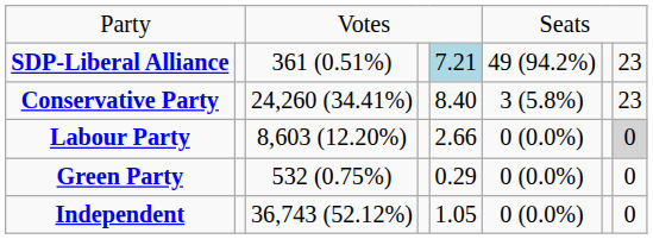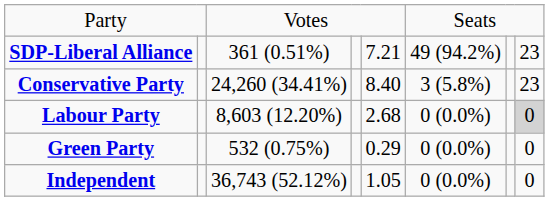SDP-Liberal Alliance | column 5: lightblue background -> no background
Labour Party | column 5: 2.66 -> 2.68
